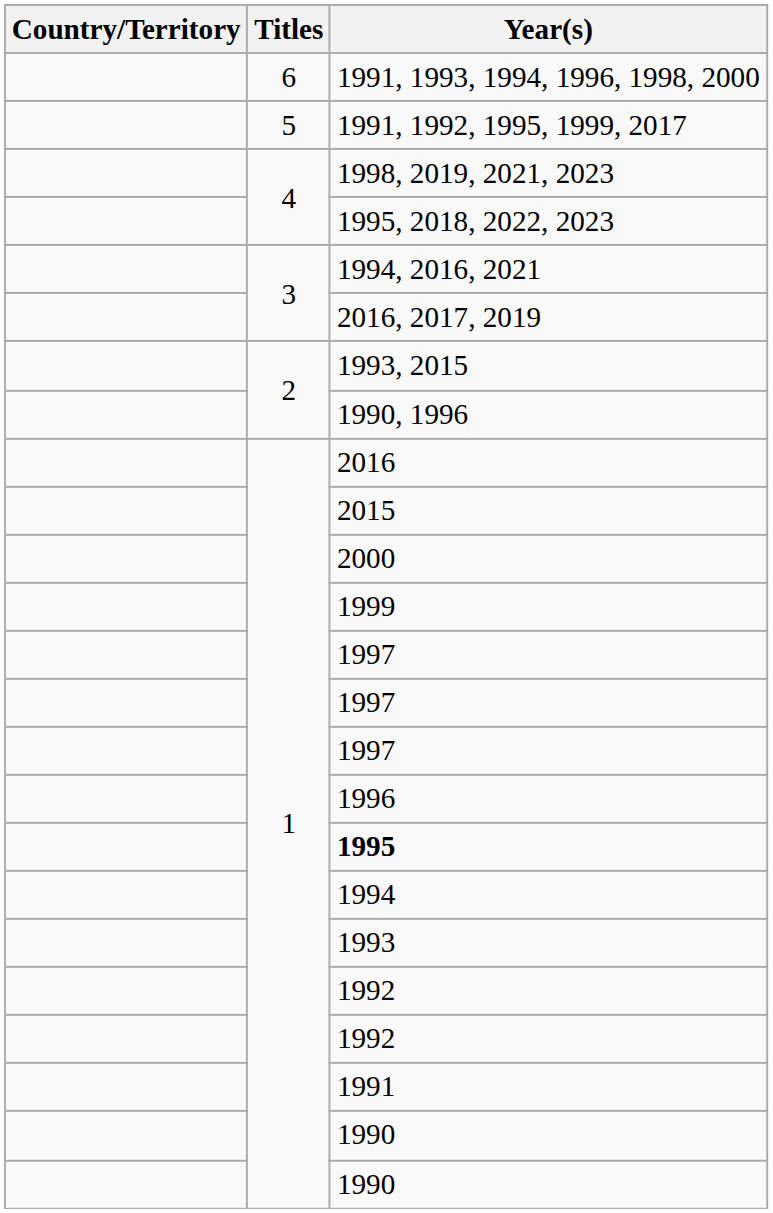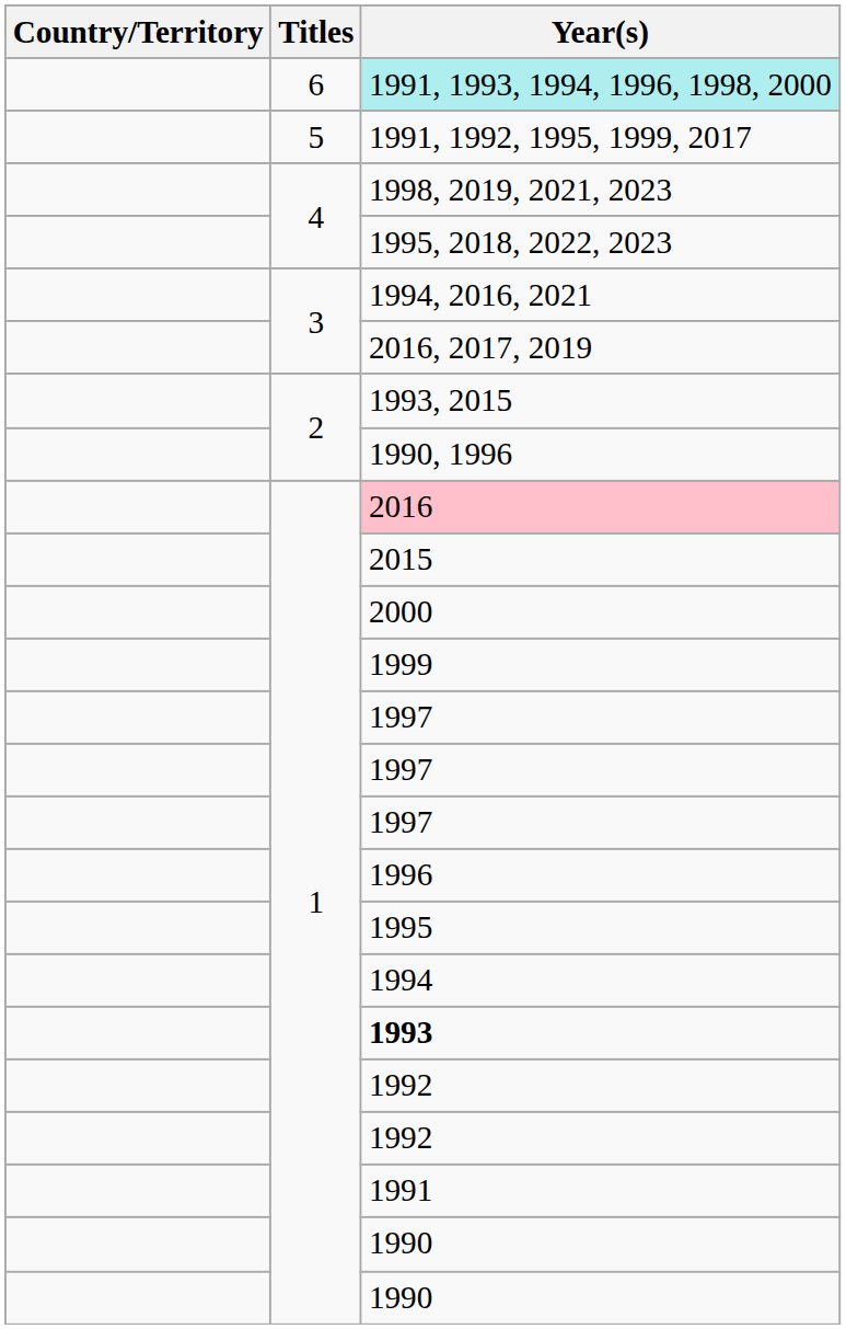1991, 1993, 1994, 1996, 1998, 2000 | Year(s): no background -> paleturquoise background
2016 | Year(s): no background -> pink background
1995 | Year(s): bold -> normal
1993 | Year(s): normal -> bold
